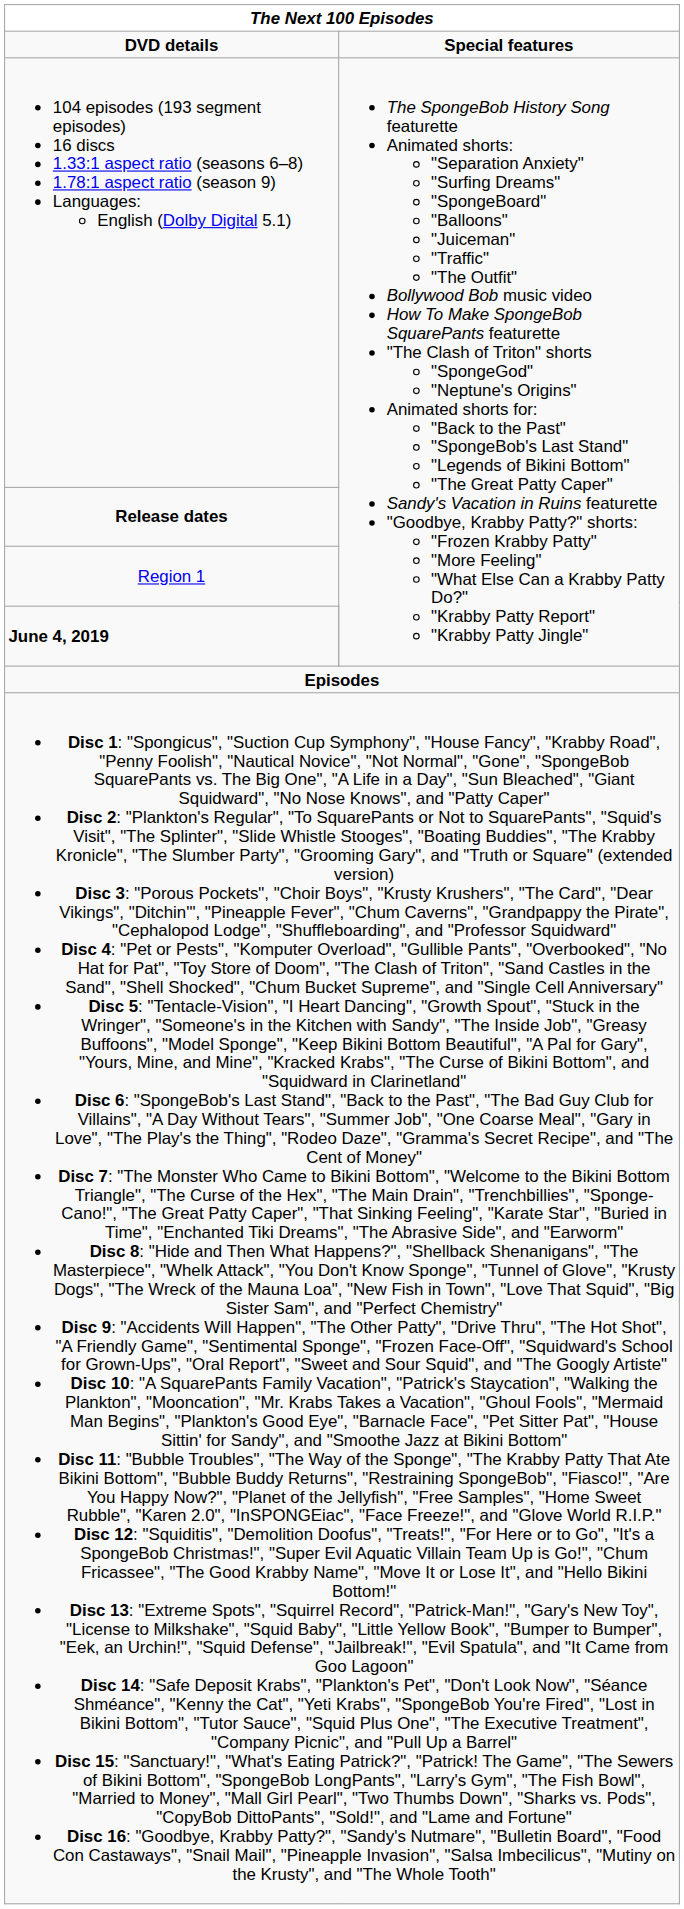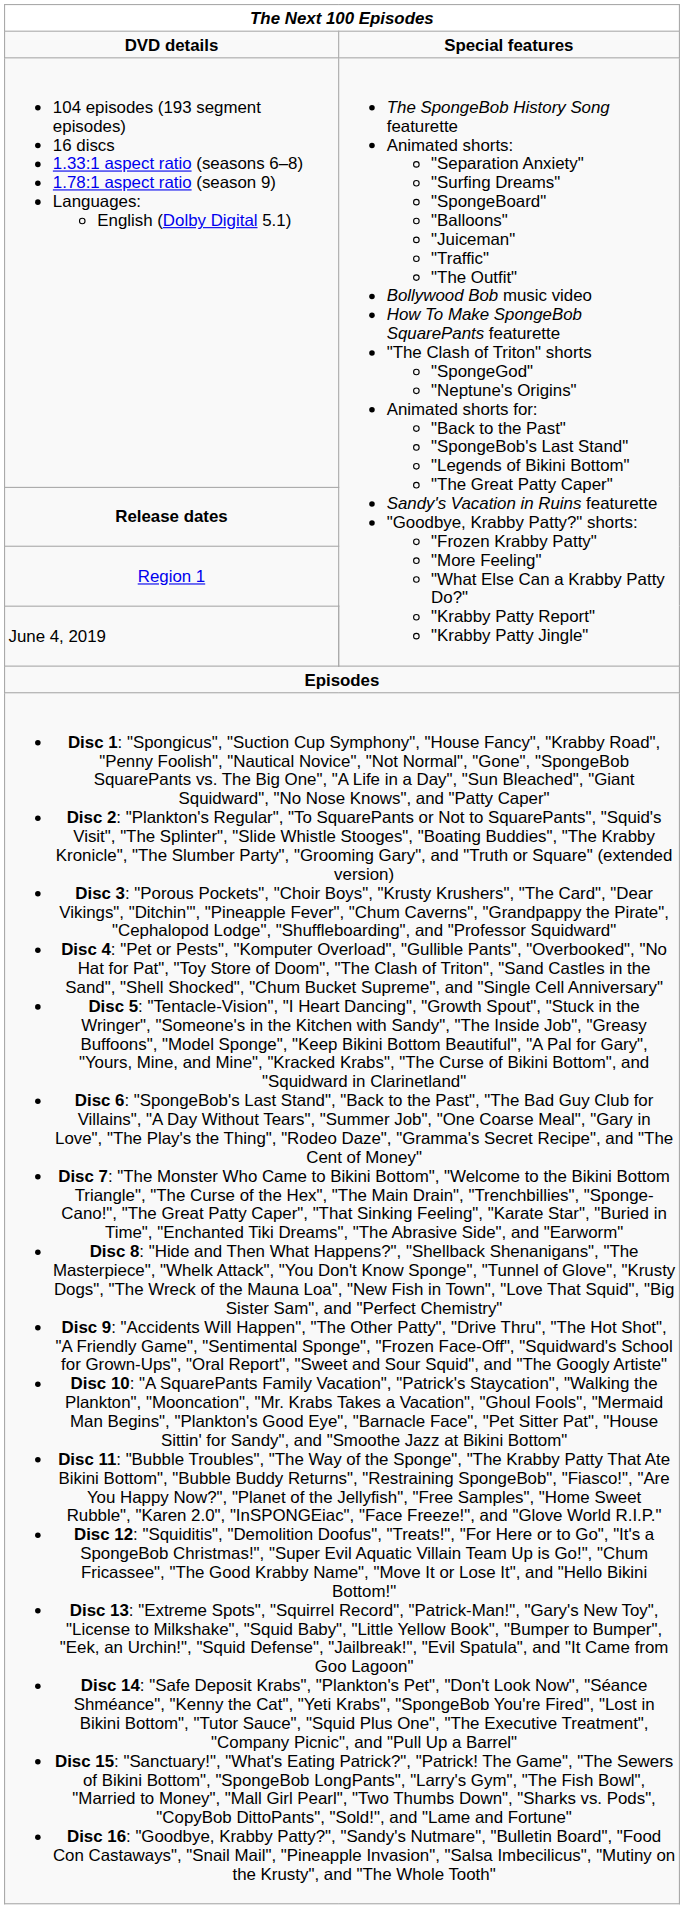June 4, 2019 | column 1: bold -> normal
